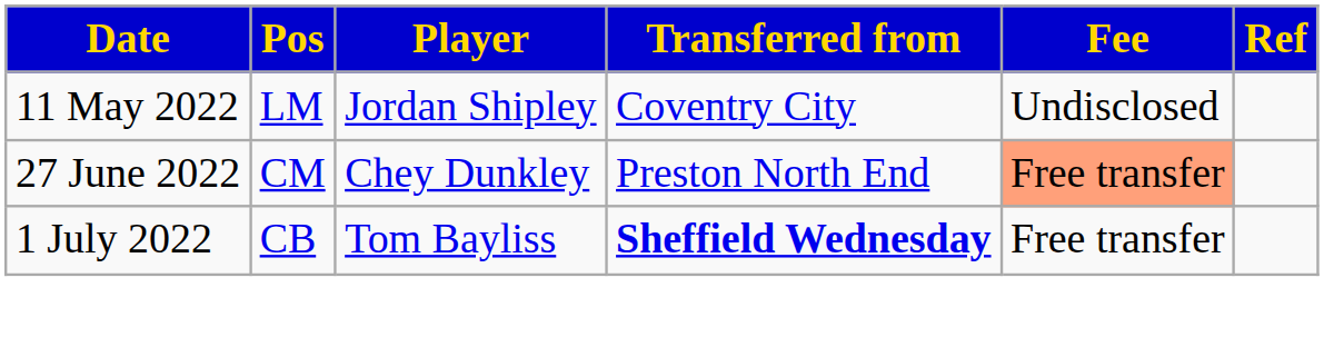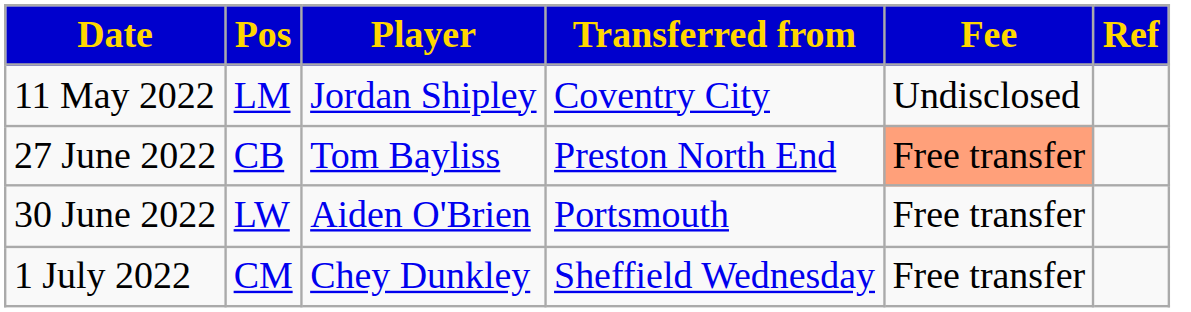27 June 2022 | Pos: CM -> CB
27 June 2022 | Player: Chey Dunkley -> Tom Bayliss
+ row: 30 June 2022 | LW | Aiden O'Brien | Portsmouth | Free transfer
1 July 2022 | Pos: CB -> CM
1 July 2022 | Player: Tom Bayliss -> Chey Dunkley
1 July 2022 | Transferred from: bold -> normal
